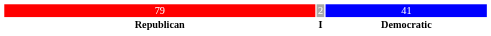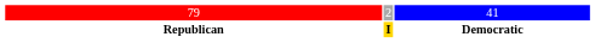Republican | column 2: no background -> gold background
